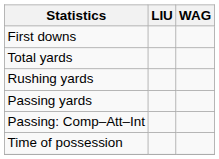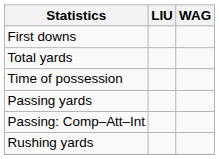rows swapped: Rushing yards <-> Time of possession
